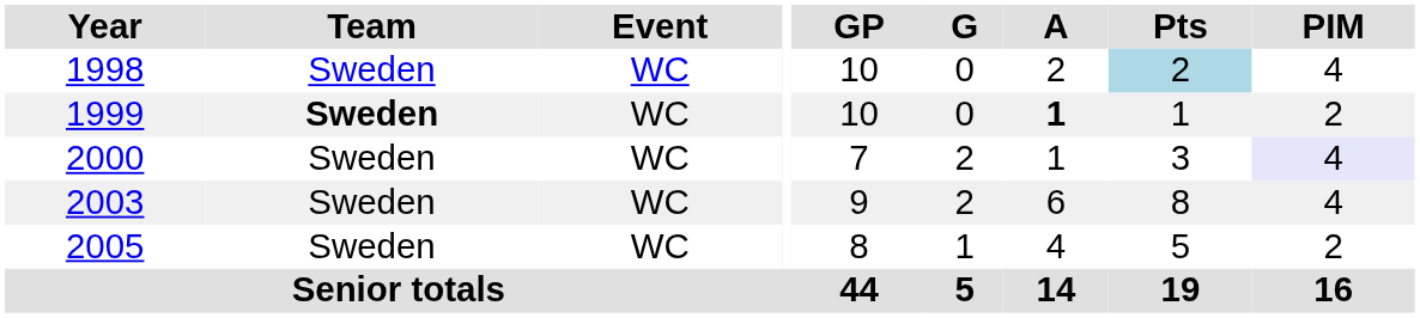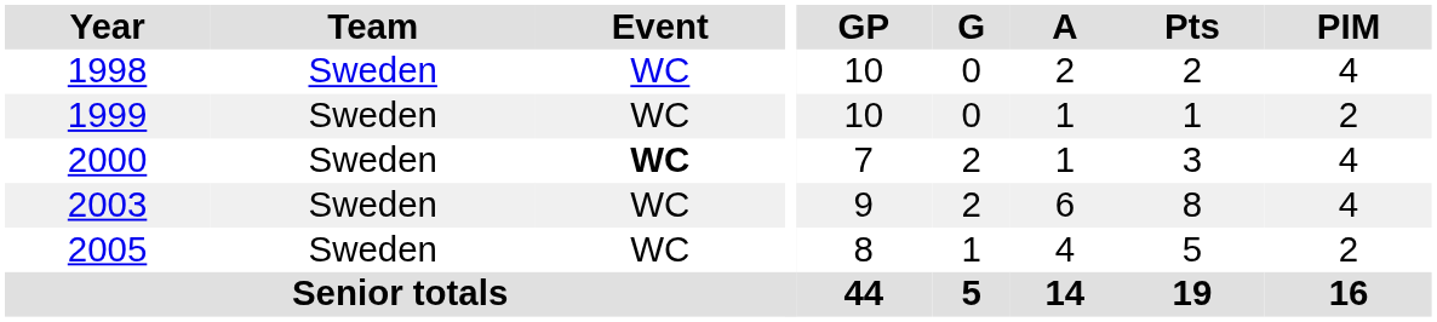1998 | Pts: lightblue background -> no background
1999 | Team: bold -> normal
1999 | A: bold -> normal
2000 | Event: normal -> bold
2000 | PIM: lavender background -> no background
